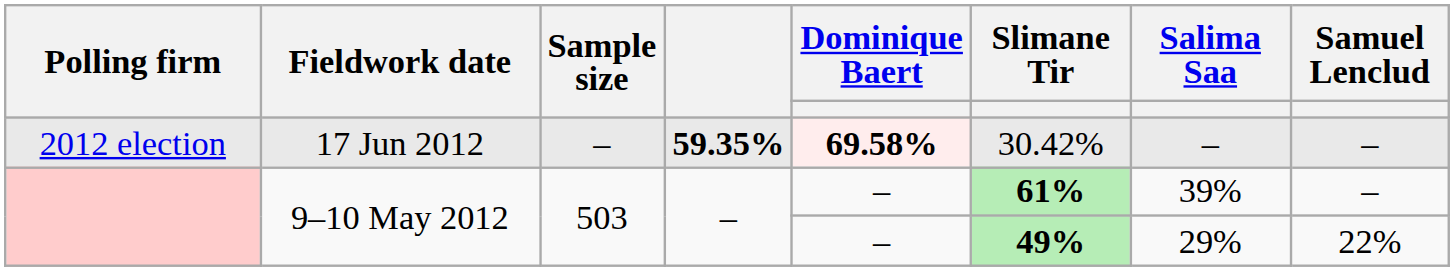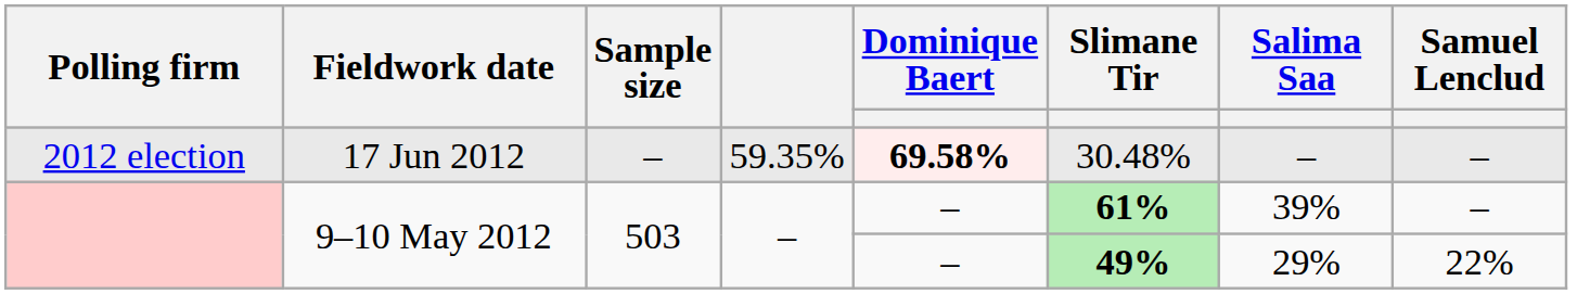2012 election | column 4: bold -> normal
2012 election | Slimane Tir: 30.42% -> 30.48%
